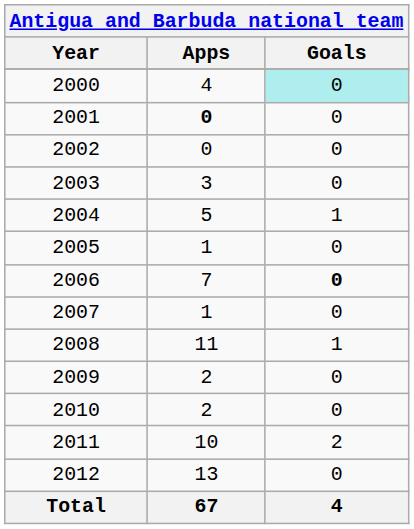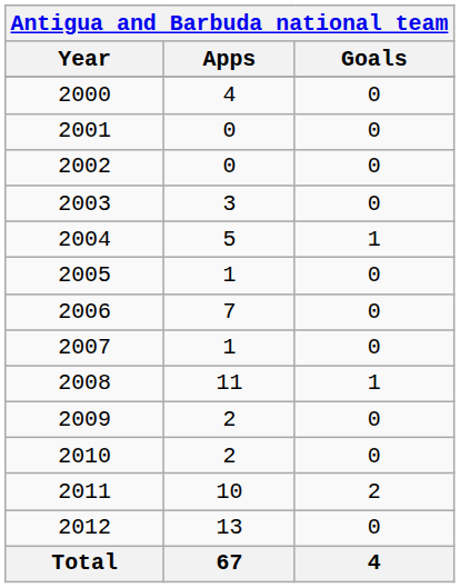2000 | Goals: paleturquoise background -> no background
2001 | Apps: bold -> normal
2006 | Goals: bold -> normal
